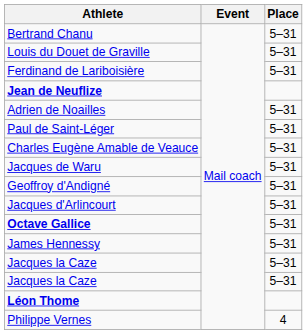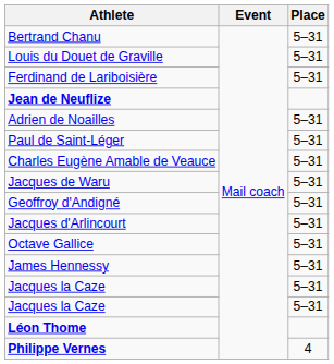Octave Gallice | Athlete: bold -> normal
Philippe Vernes | Athlete: normal -> bold
